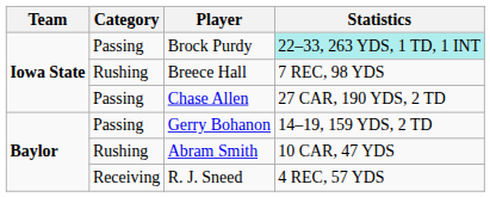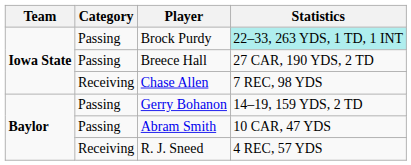Breece Hall | Category: Rushing -> Passing
Breece Hall | Statistics: 7 REC, 98 YDS -> 27 CAR, 190 YDS, 2 TD
Chase Allen | Category: Passing -> Receiving
Chase Allen | Statistics: 27 CAR, 190 YDS, 2 TD -> 7 REC, 98 YDS
Abram Smith | Category: Rushing -> Passing
